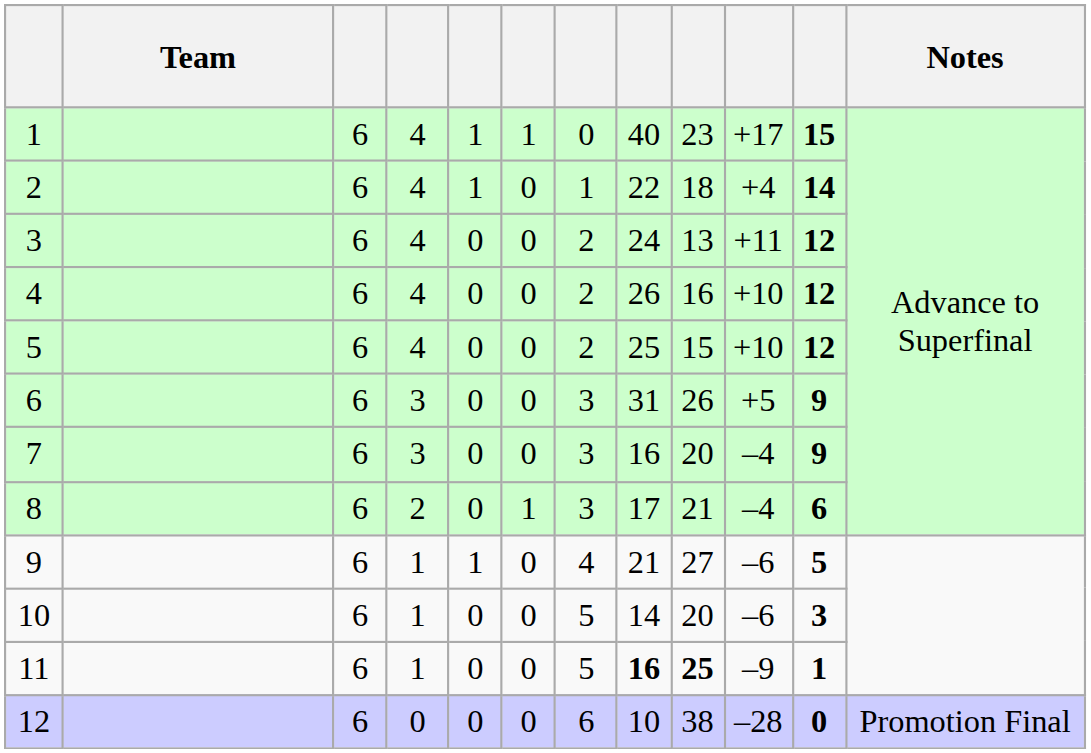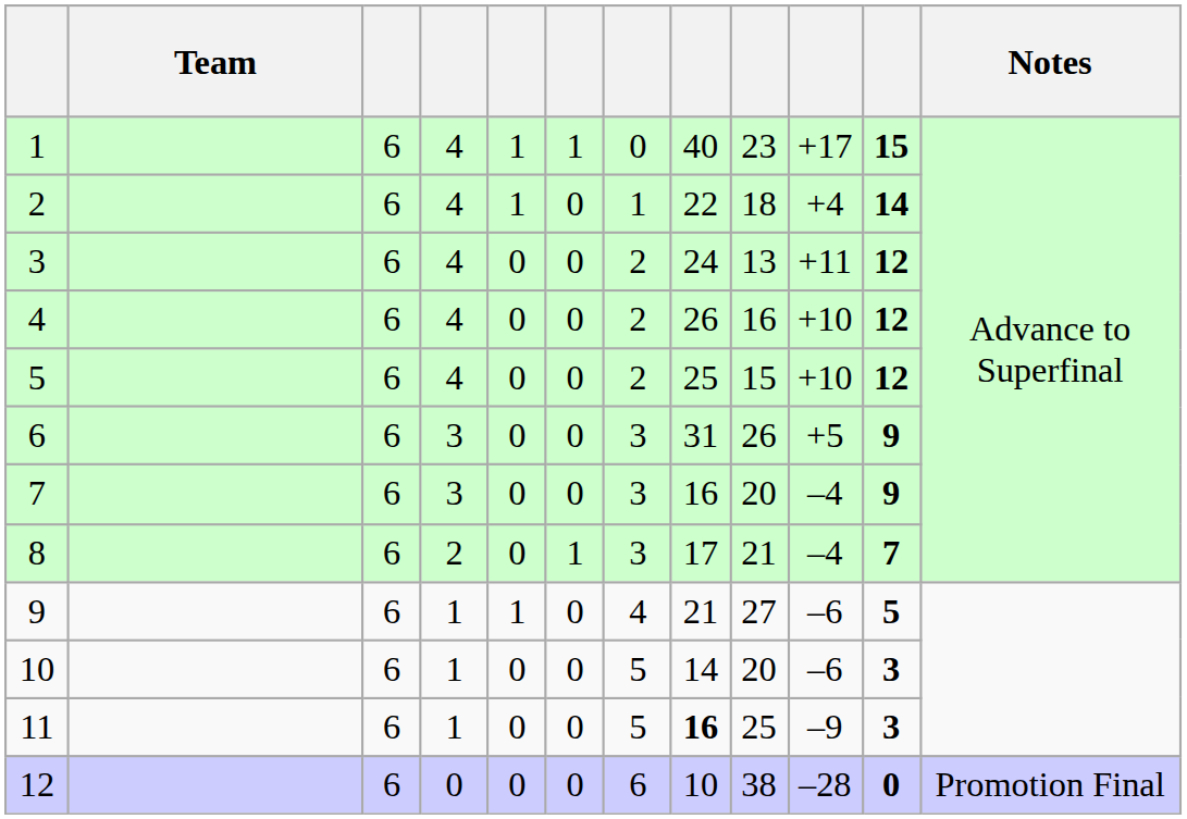8 | column 11: 6 -> 7
11 | column 9: bold -> normal
11 | column 11: 1 -> 3
